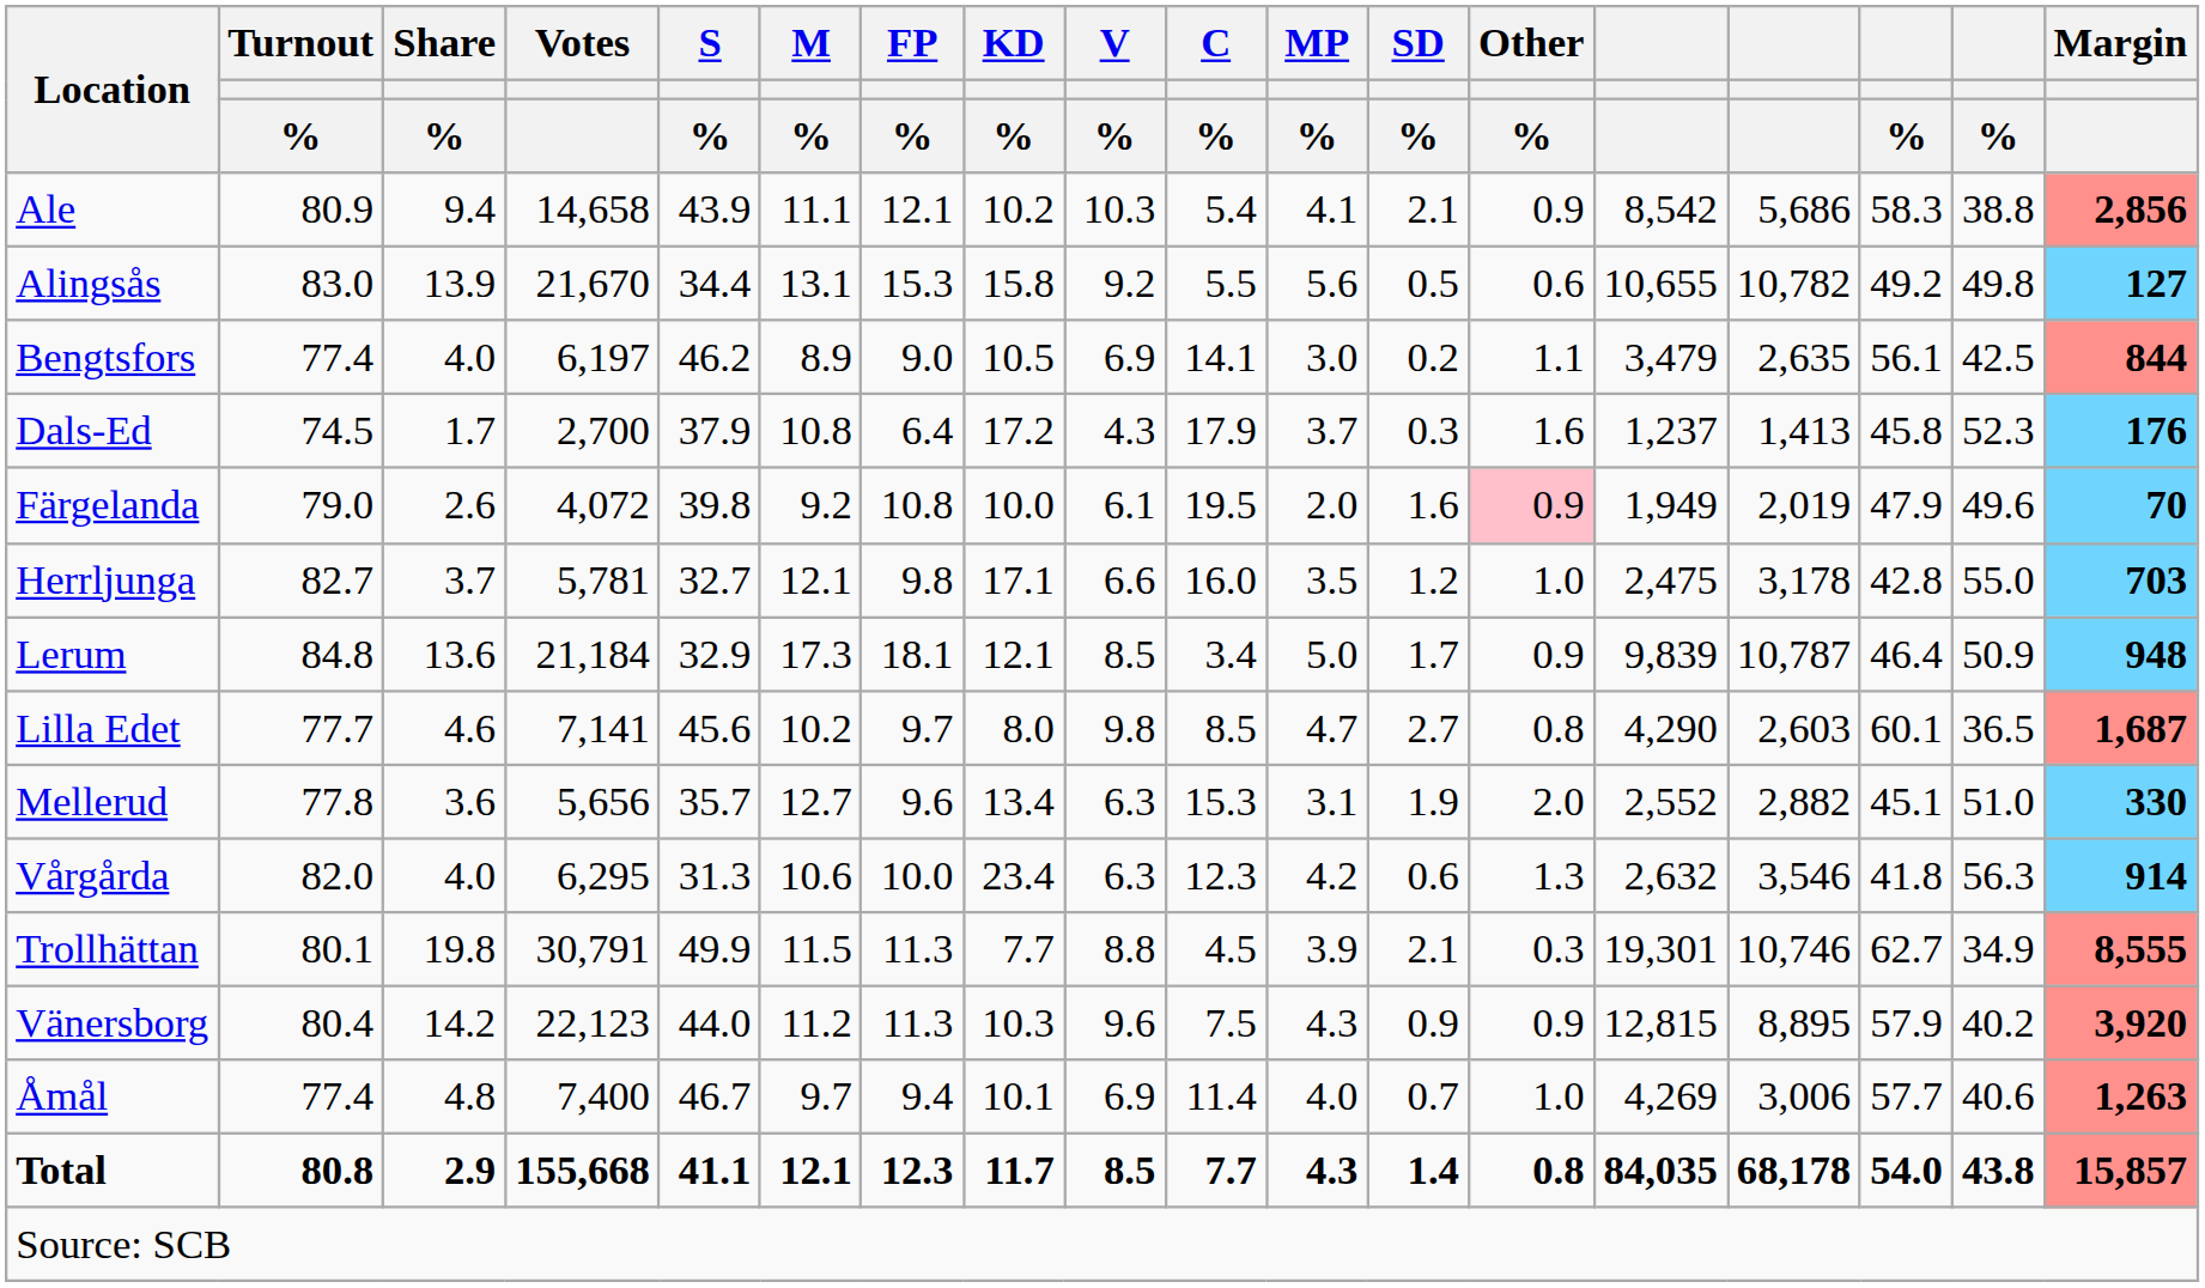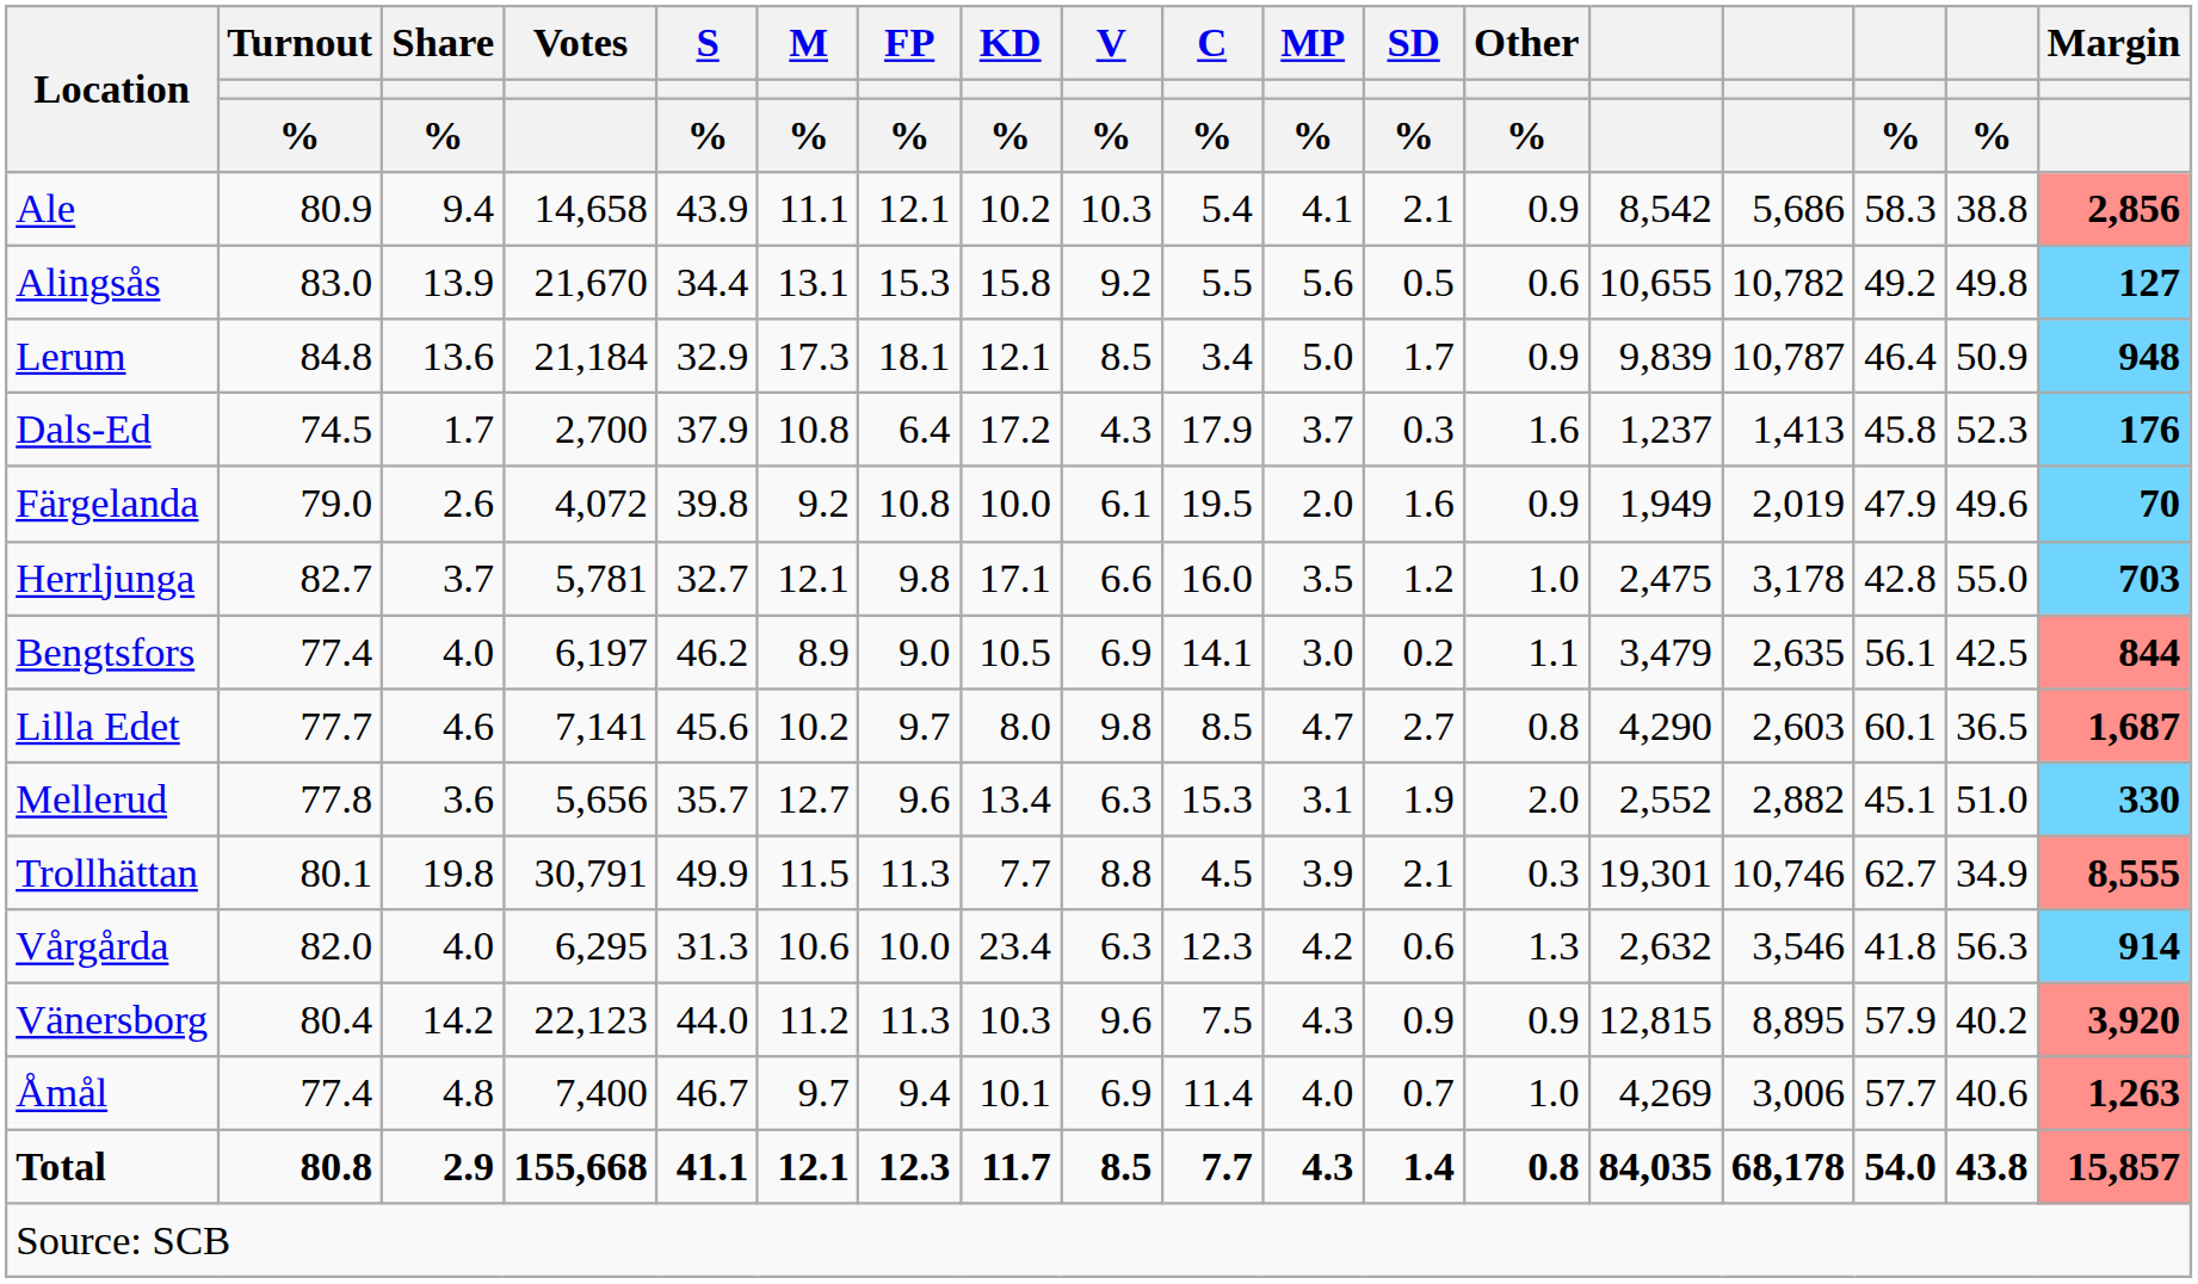rows swapped: Bengtsfors <-> Lerum
Färgelanda | Other / %: pink background -> no background
rows swapped: Trollhättan <-> Vårgårda
